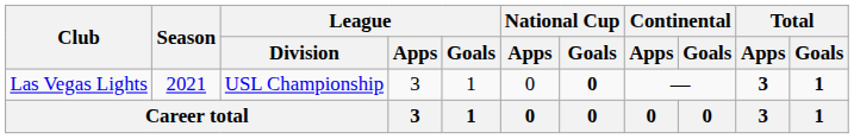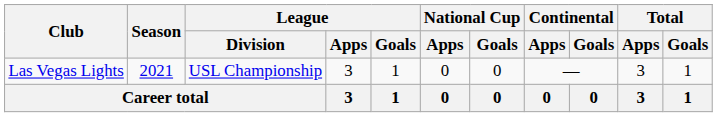Las Vegas Lights | National Cup / Goals: bold -> normal
Las Vegas Lights | Total / Apps: bold -> normal
Las Vegas Lights | Total / Goals: bold -> normal
